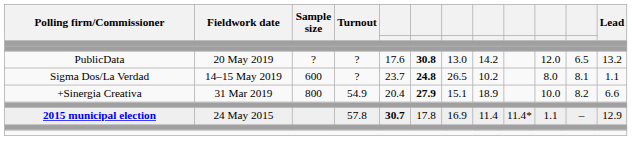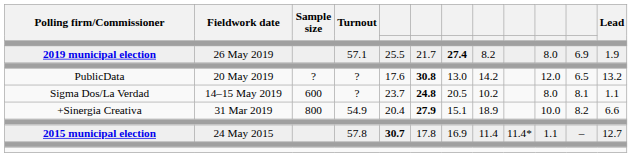+ row: 2019 municipal election | 26 May 2019 | 57.1 | 25.5 | 21.7 | 27.4 | 8.2 | 8.0 | 6.9 | 1.9
Sigma Dos/La Verdad | column 7: 26.5 -> 20.5
2015 municipal election | Lead: 12.9 -> 12.7
